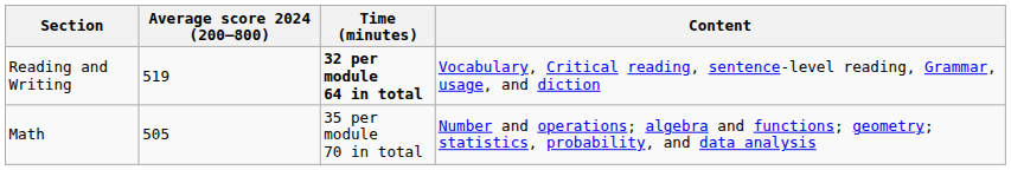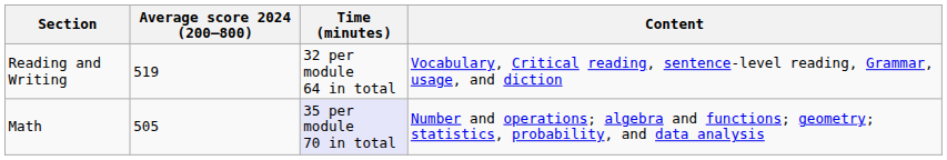row 2 | Time (minutes): bold -> normal
row 3 | Time (minutes): no background -> lavender background
